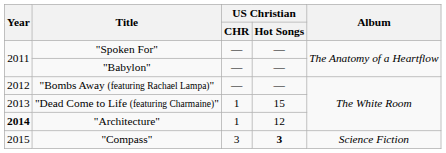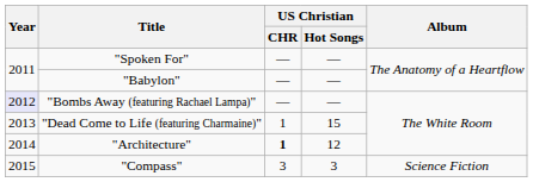"Bombs Away (featuring Rachael Lampa)" | Year: no background -> lavender background
"Architecture" | Year: bold -> normal
"Architecture" | US Christian / CHR: normal -> bold
"Compass" | US Christian / Hot Songs: bold -> normal
